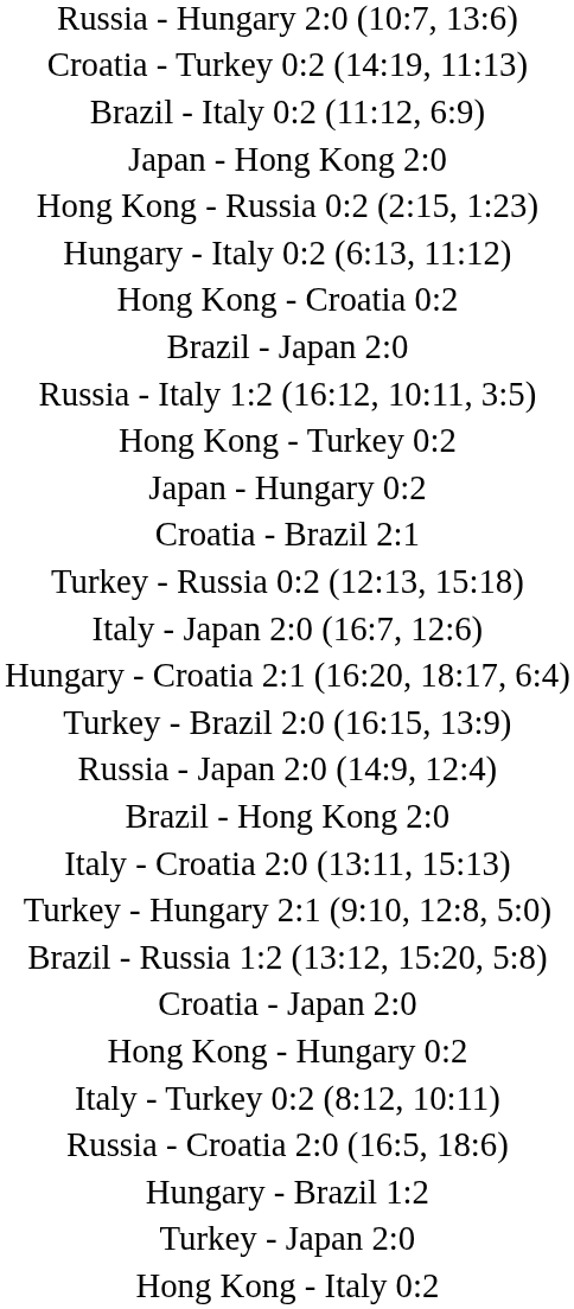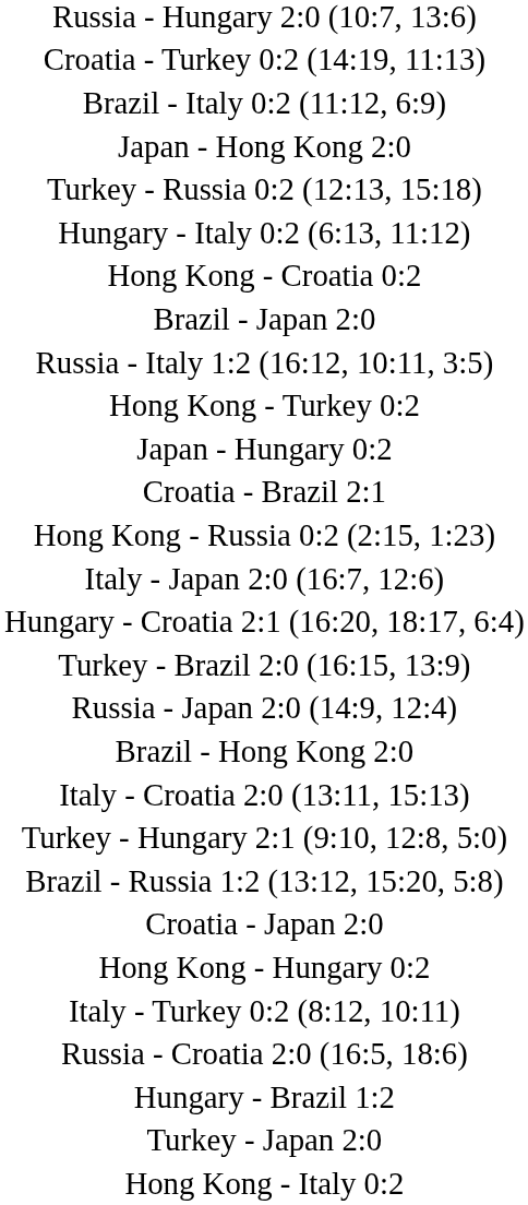row 5 | column 1: Hong Kong - Russia 0:2 (2:15, 1:23) -> Turkey - Russia 0:2 (12:13, 15:18)
row 13 | column 1: Turkey - Russia 0:2 (12:13, 15:18) -> Hong Kong - Russia 0:2 (2:15, 1:23)
